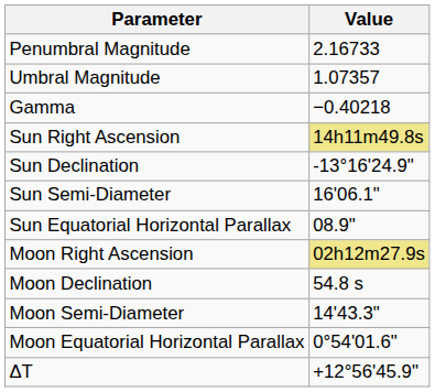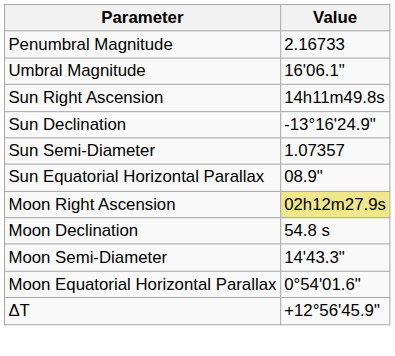Umbral Magnitude | Value: 1.07357 -> 16'06.1"
- row: Gamma | −0.40218
Sun Right Ascension | Value: khaki background -> no background
Sun Semi-Diameter | Value: 16'06.1" -> 1.07357
